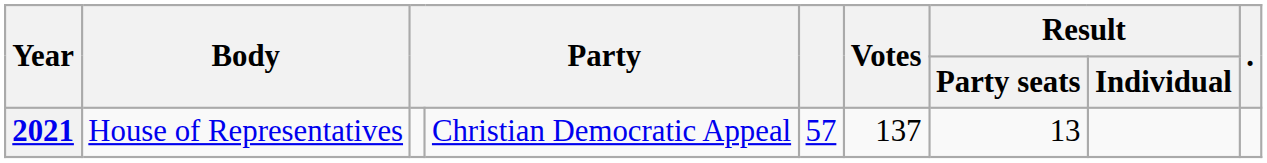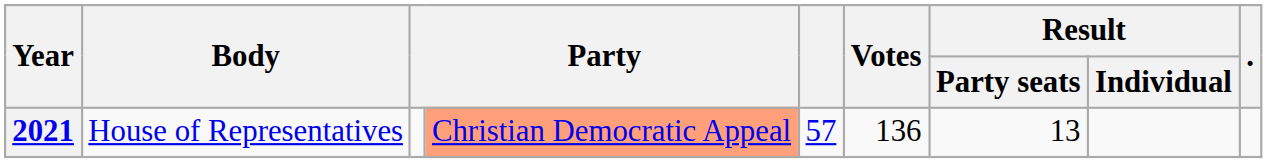2021 | column 4: no background -> lightsalmon background
2021 | Votes: 137 -> 136
